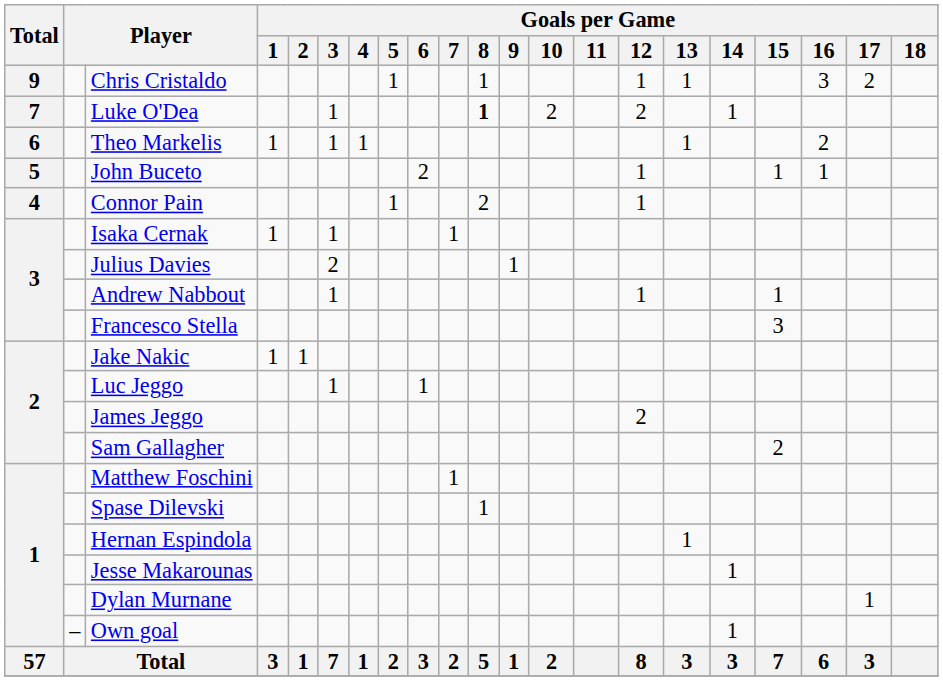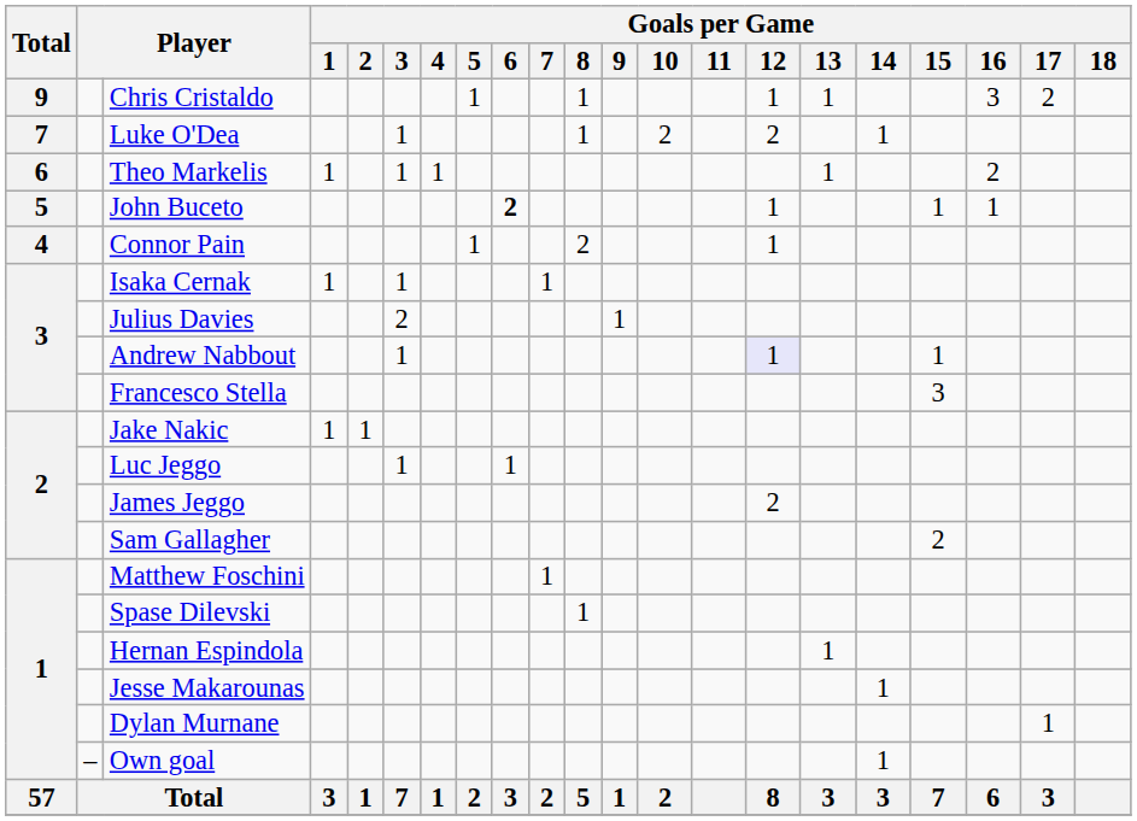Luke O'Dea | Goals per Game / 8: bold -> normal
John Buceto | Goals per Game / 6: normal -> bold
Andrew Nabbout | Goals per Game / 12: no background -> lavender background
